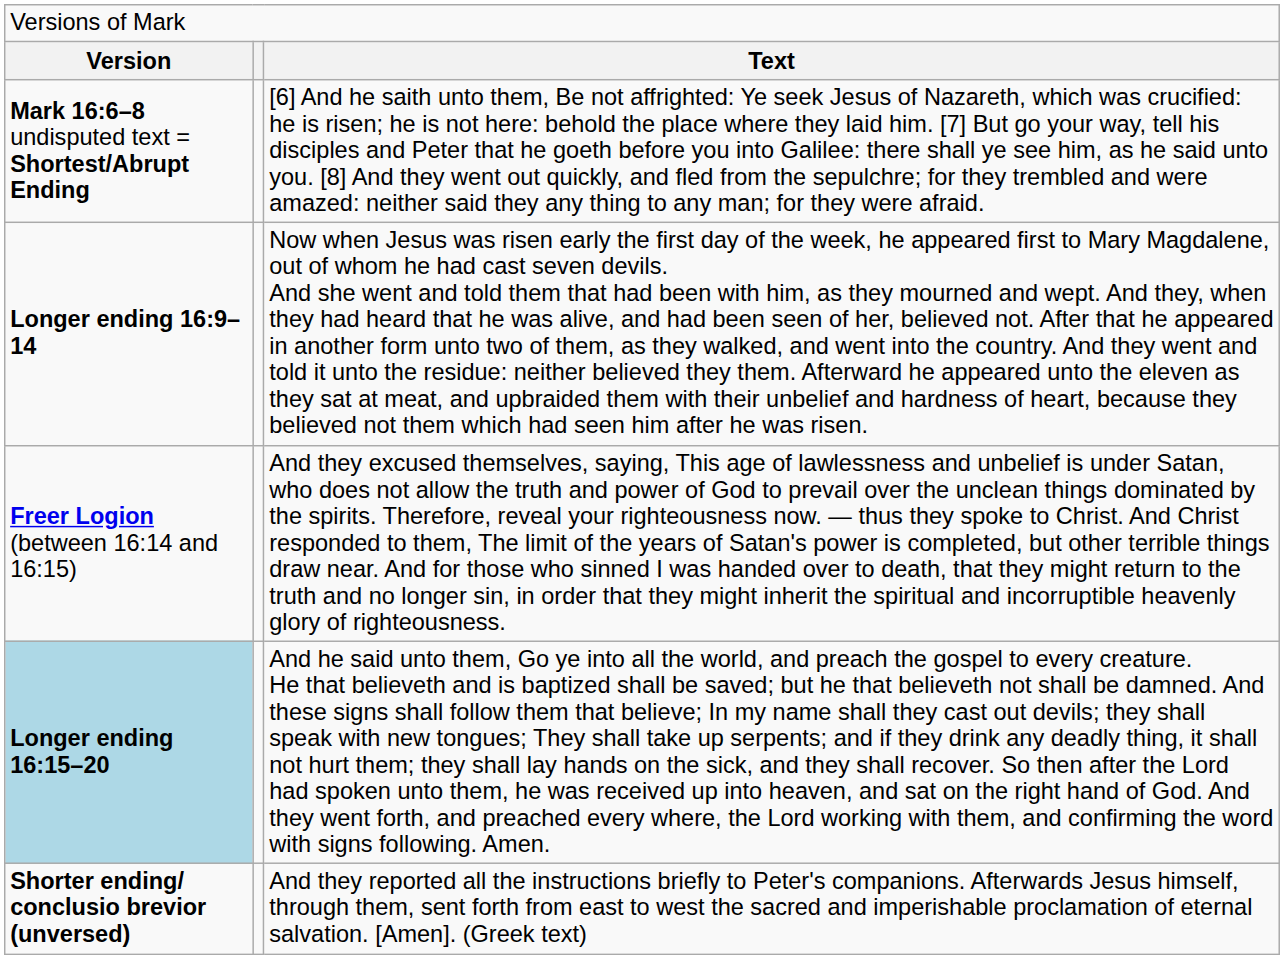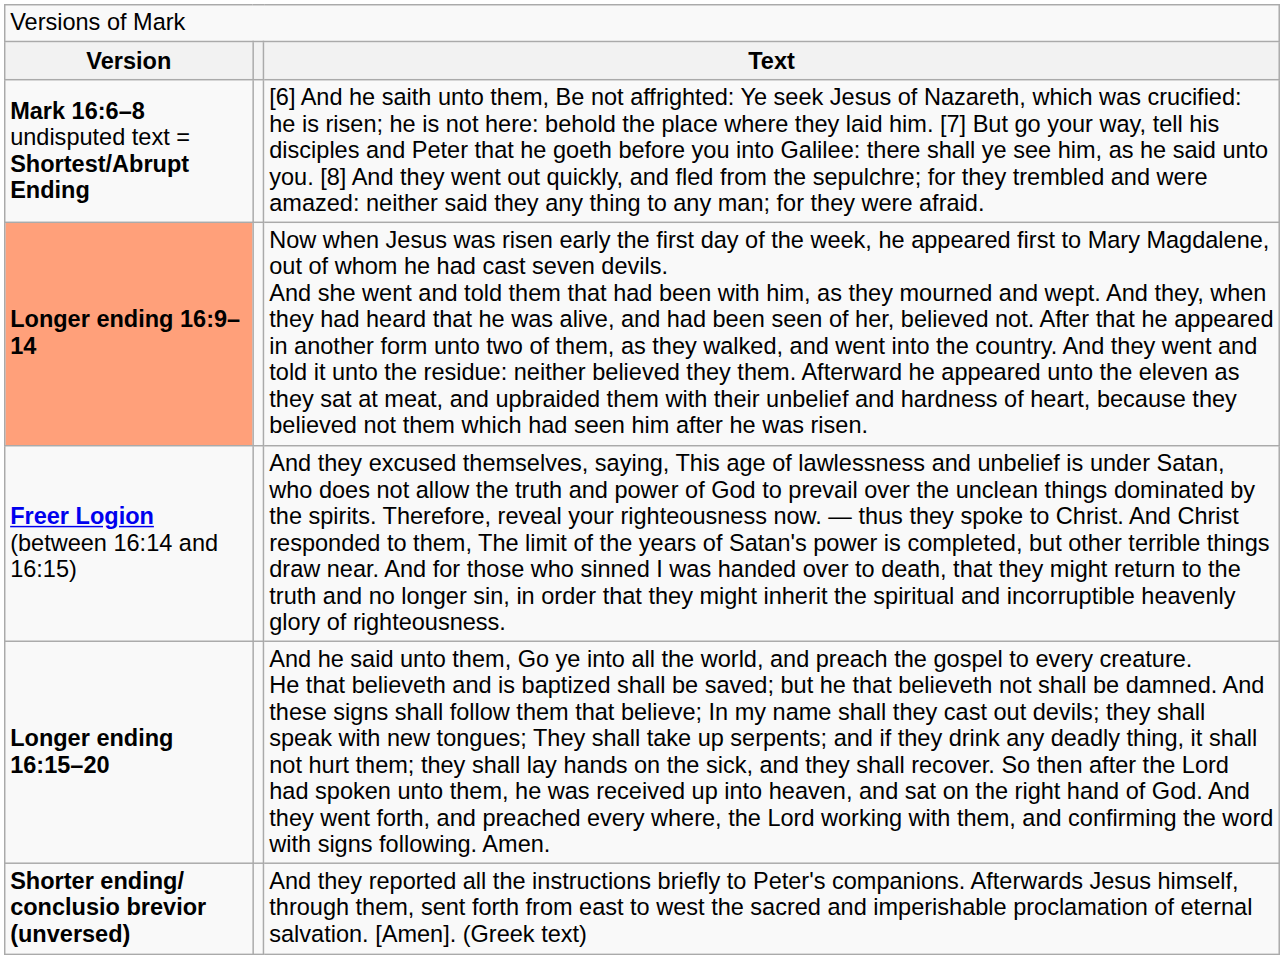Longer ending 16:9–14 | column 1: no background -> lightsalmon background
Longer ending 16:15–20 | column 1: lightblue background -> no background
